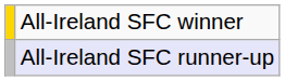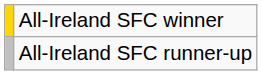row 2 | column 2: lavender background -> no background
